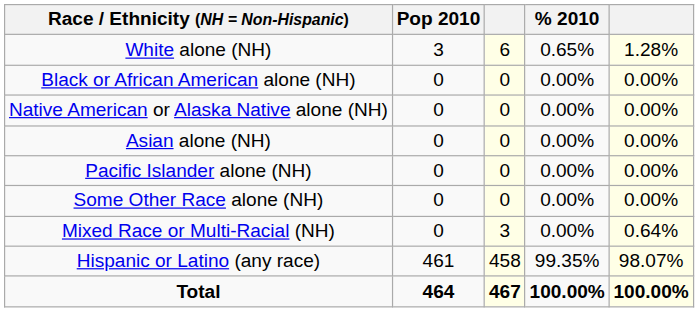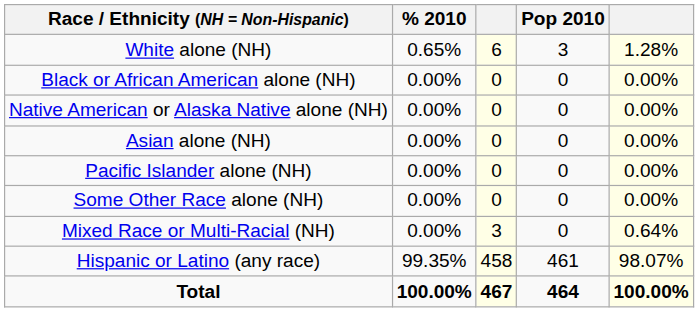columns swapped: Pop 2010 <-> % 2010
